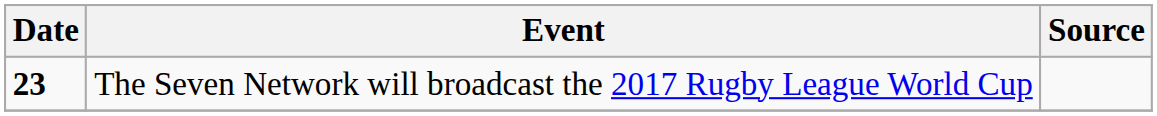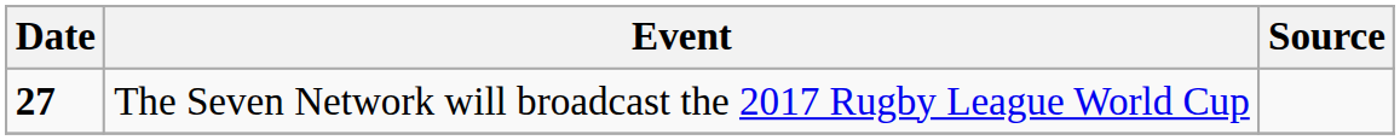row 2 | Date: 23 -> 27
